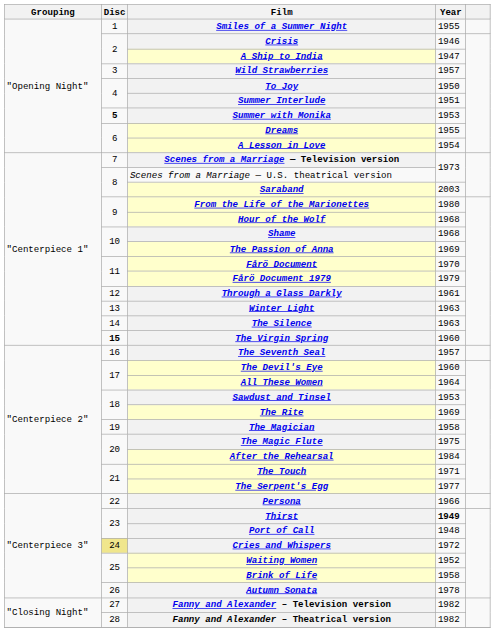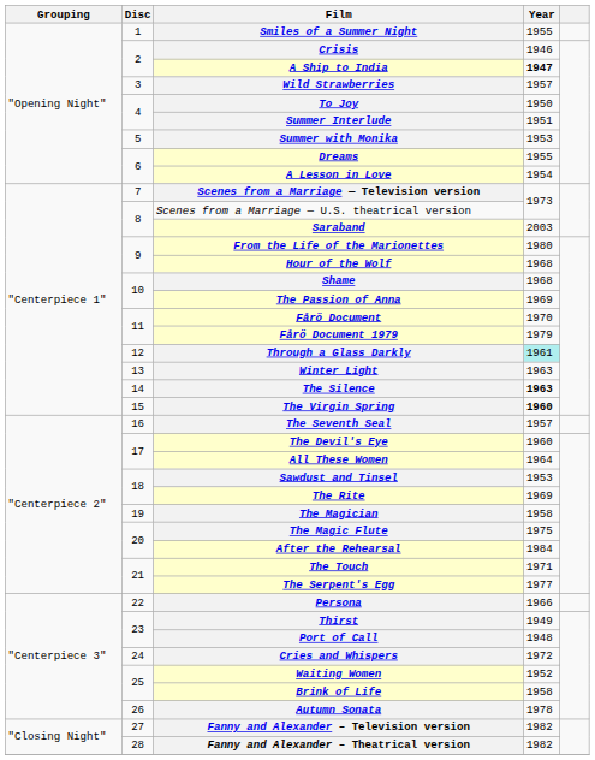A Ship to India | Year: normal -> bold
Summer with Monika | Disc: bold -> normal
Through a Glass Darkly | Year: no background -> paleturquoise background
The Silence | Year: normal -> bold
The Virgin Spring | Disc: bold -> normal
The Virgin Spring | Year: normal -> bold
Thirst | Year: bold -> normal
Cries and Whispers | Disc: khaki background -> no background
